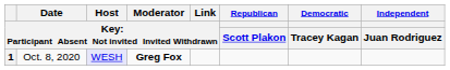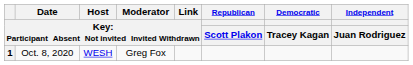1 | column 3: lavender background -> no background
1 | column 4: bold -> normal
